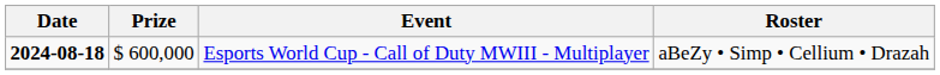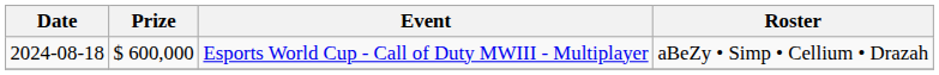Esports World Cup - Call of Duty MWIII - Multiplayer | Date: bold -> normal
